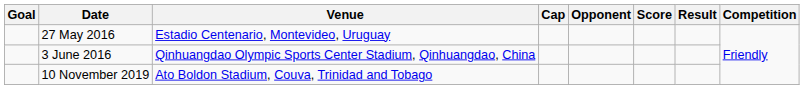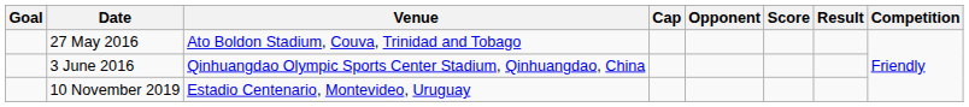27 May 2016 | Venue: Estadio Centenario, Montevideo, Uruguay -> Ato Boldon Stadium, Couva, Trinidad and Tobago
10 November 2019 | Venue: Ato Boldon Stadium, Couva, Trinidad and Tobago -> Estadio Centenario, Montevideo, Uruguay
